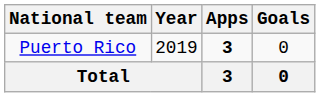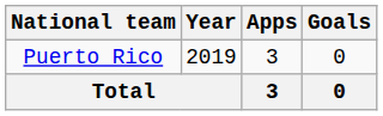Puerto Rico | Apps: bold -> normal
